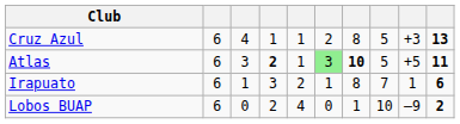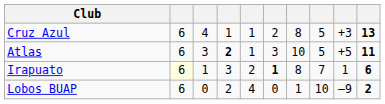Atlas | column 6: lightgreen background -> no background
Atlas | column 7: bold -> normal
Irapuato | column 2: no background -> lightyellow background
Irapuato | column 6: normal -> bold
